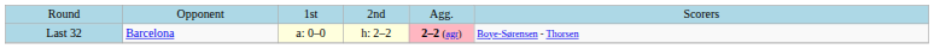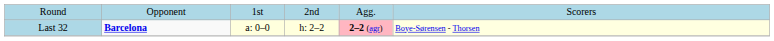Last 32 | column 2: normal -> bold
Last 32 | column 6: no background -> lightyellow background
